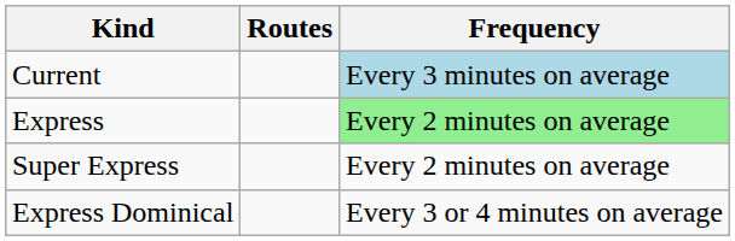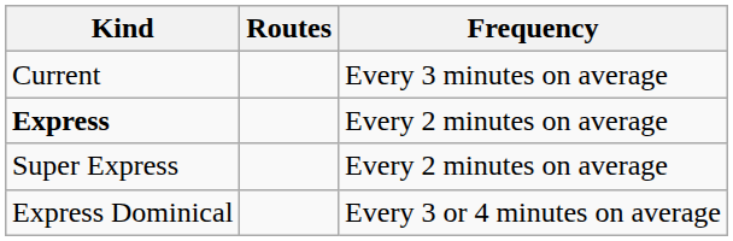row 2 | Frequency: lightblue background -> no background
row 3 | Kind: normal -> bold
row 3 | Frequency: lightgreen background -> no background
